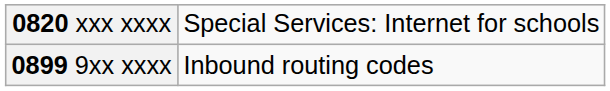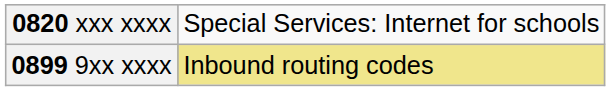0899 9xx xxxx | column 2: no background -> khaki background
